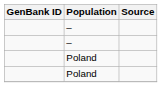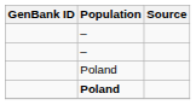row 5 | Population: normal -> bold
